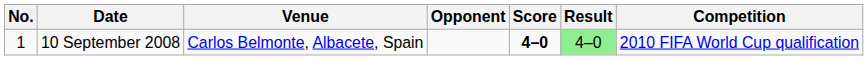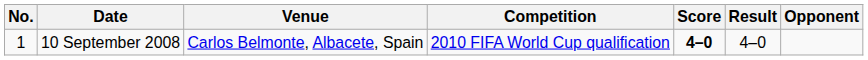columns swapped: Opponent <-> Competition
10 September 2008 | Result: lightgreen background -> no background
